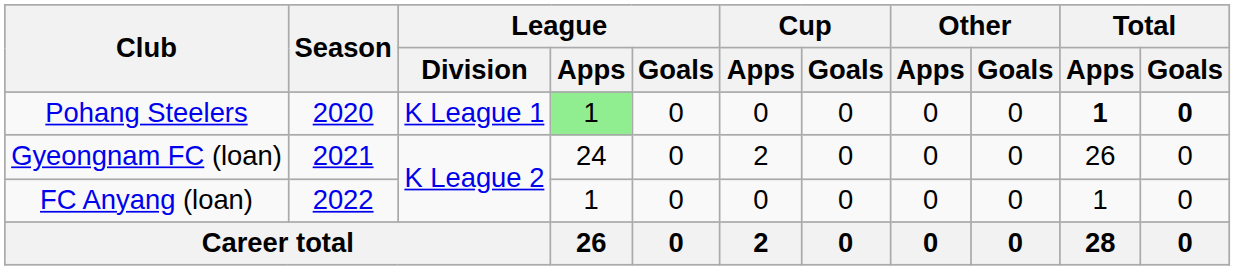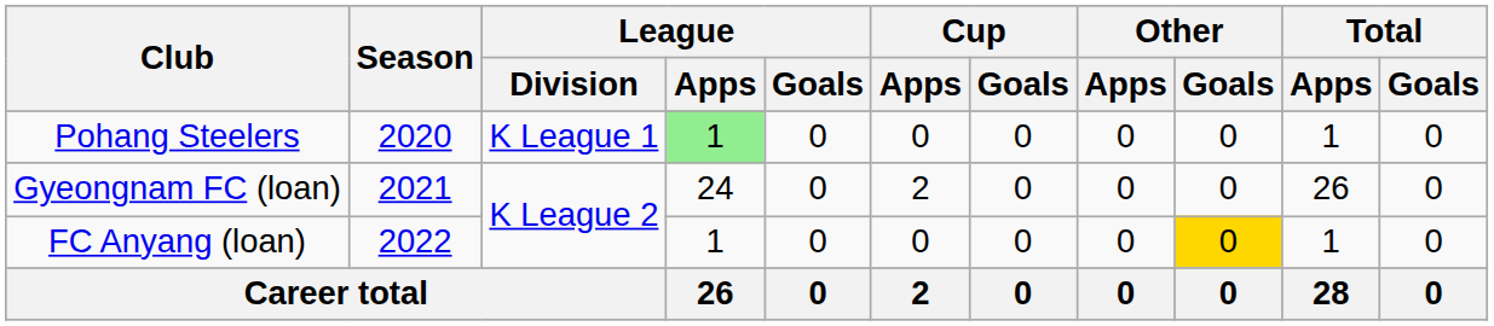Pohang Steelers | Total / Apps: bold -> normal
Pohang Steelers | Total / Goals: bold -> normal
FC Anyang (loan) | Other / Goals: no background -> gold background
